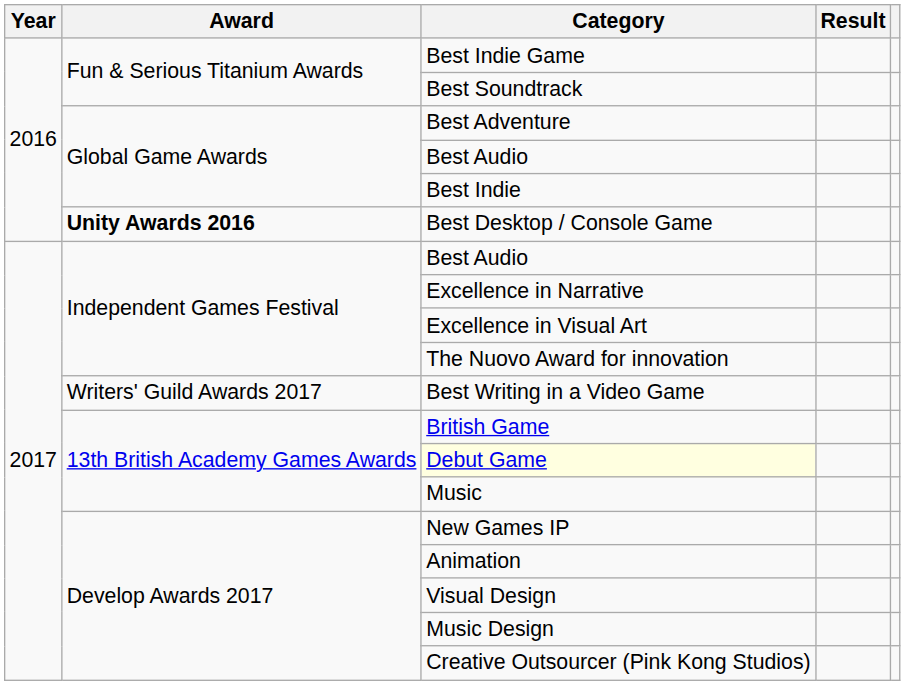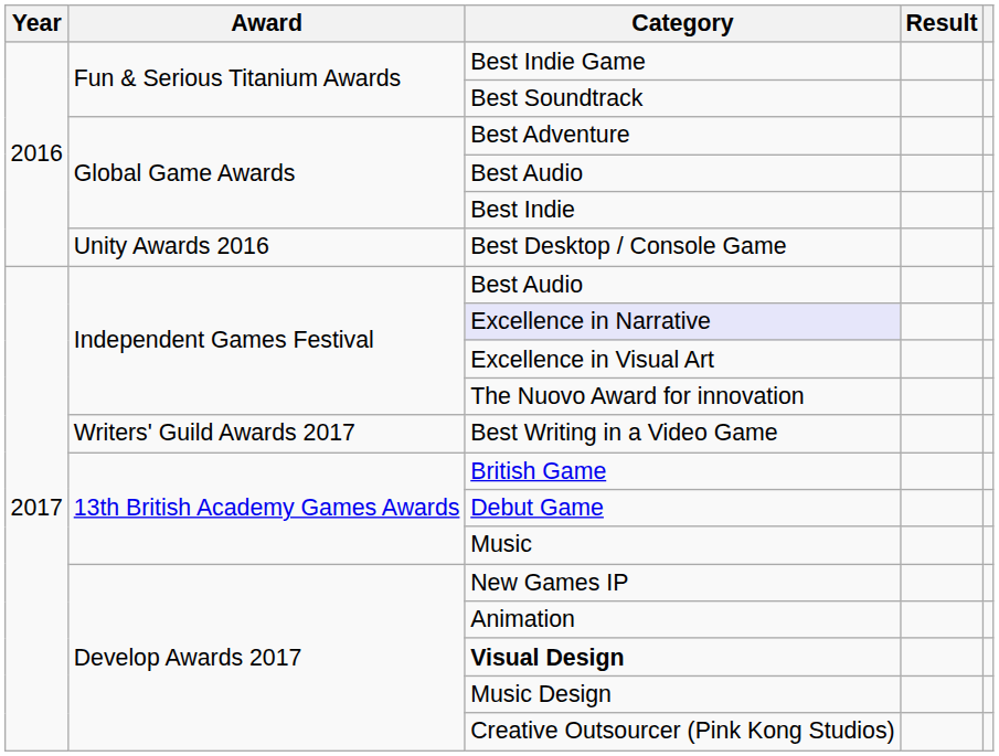Best Desktop / Console Game | Award: bold -> normal
Excellence in Narrative | Category: no background -> lavender background
Debut Game | Category: lightyellow background -> no background
Visual Design | Category: normal -> bold
